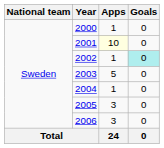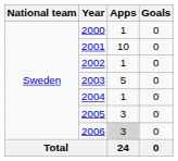2001 | Apps: lightyellow background -> no background
2002 | Goals: paleturquoise background -> no background
2006 | Apps: no background -> lightgrey background
